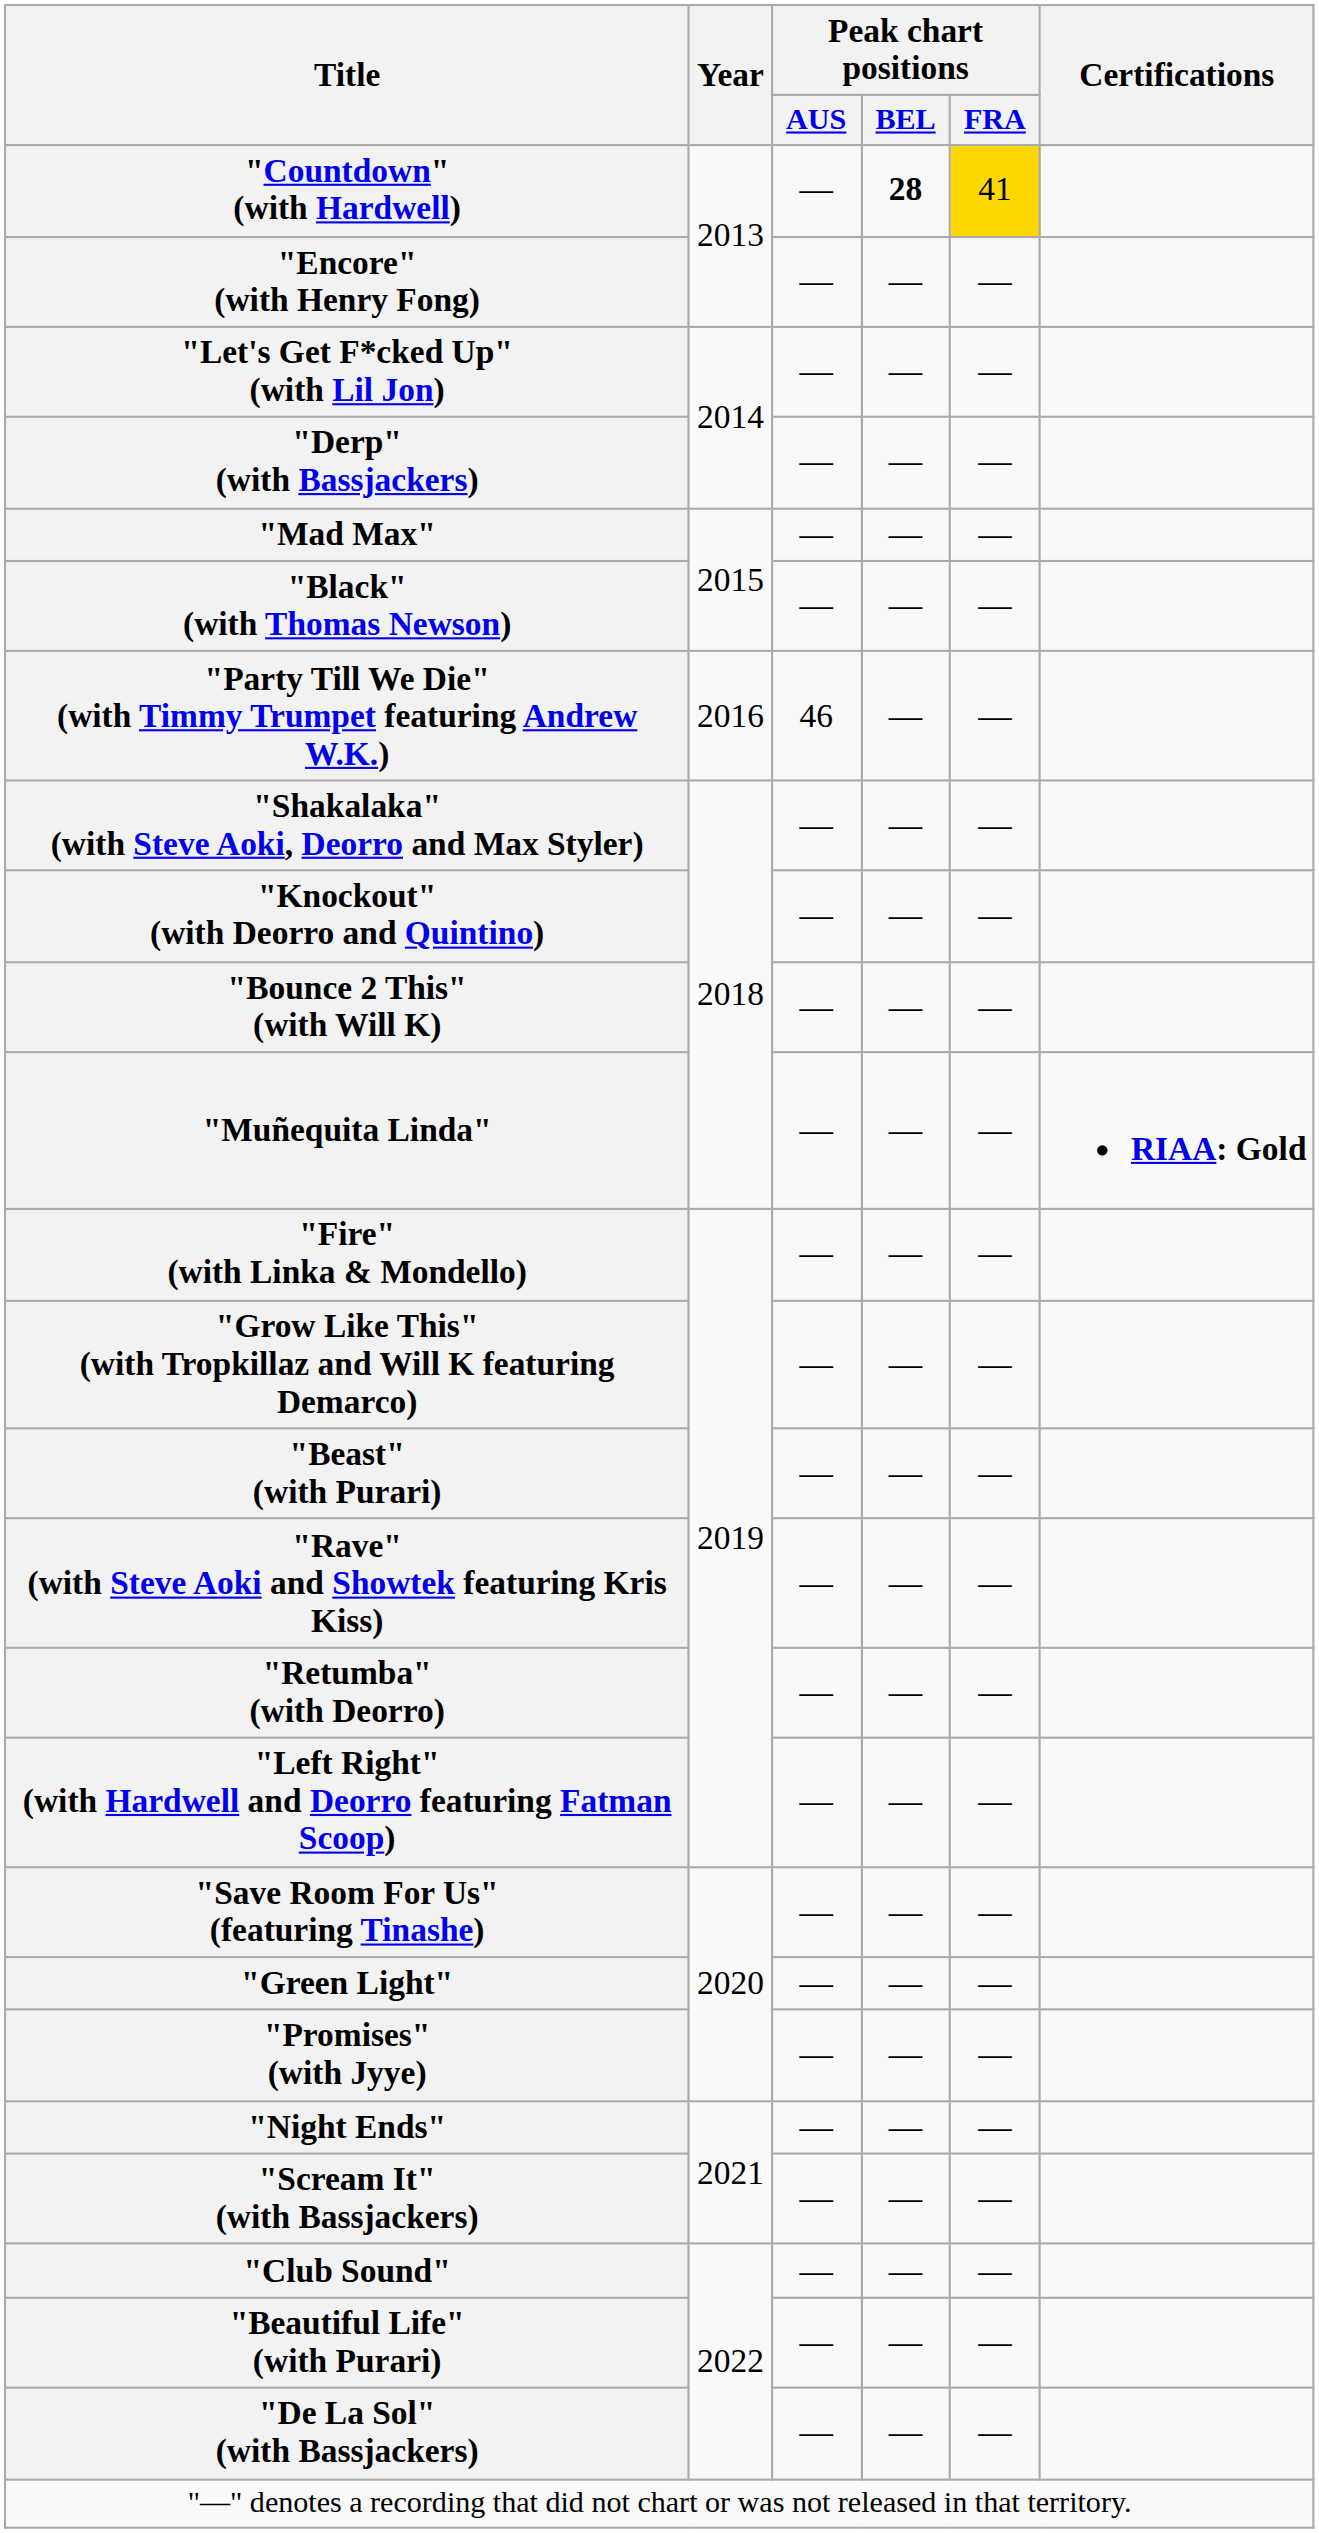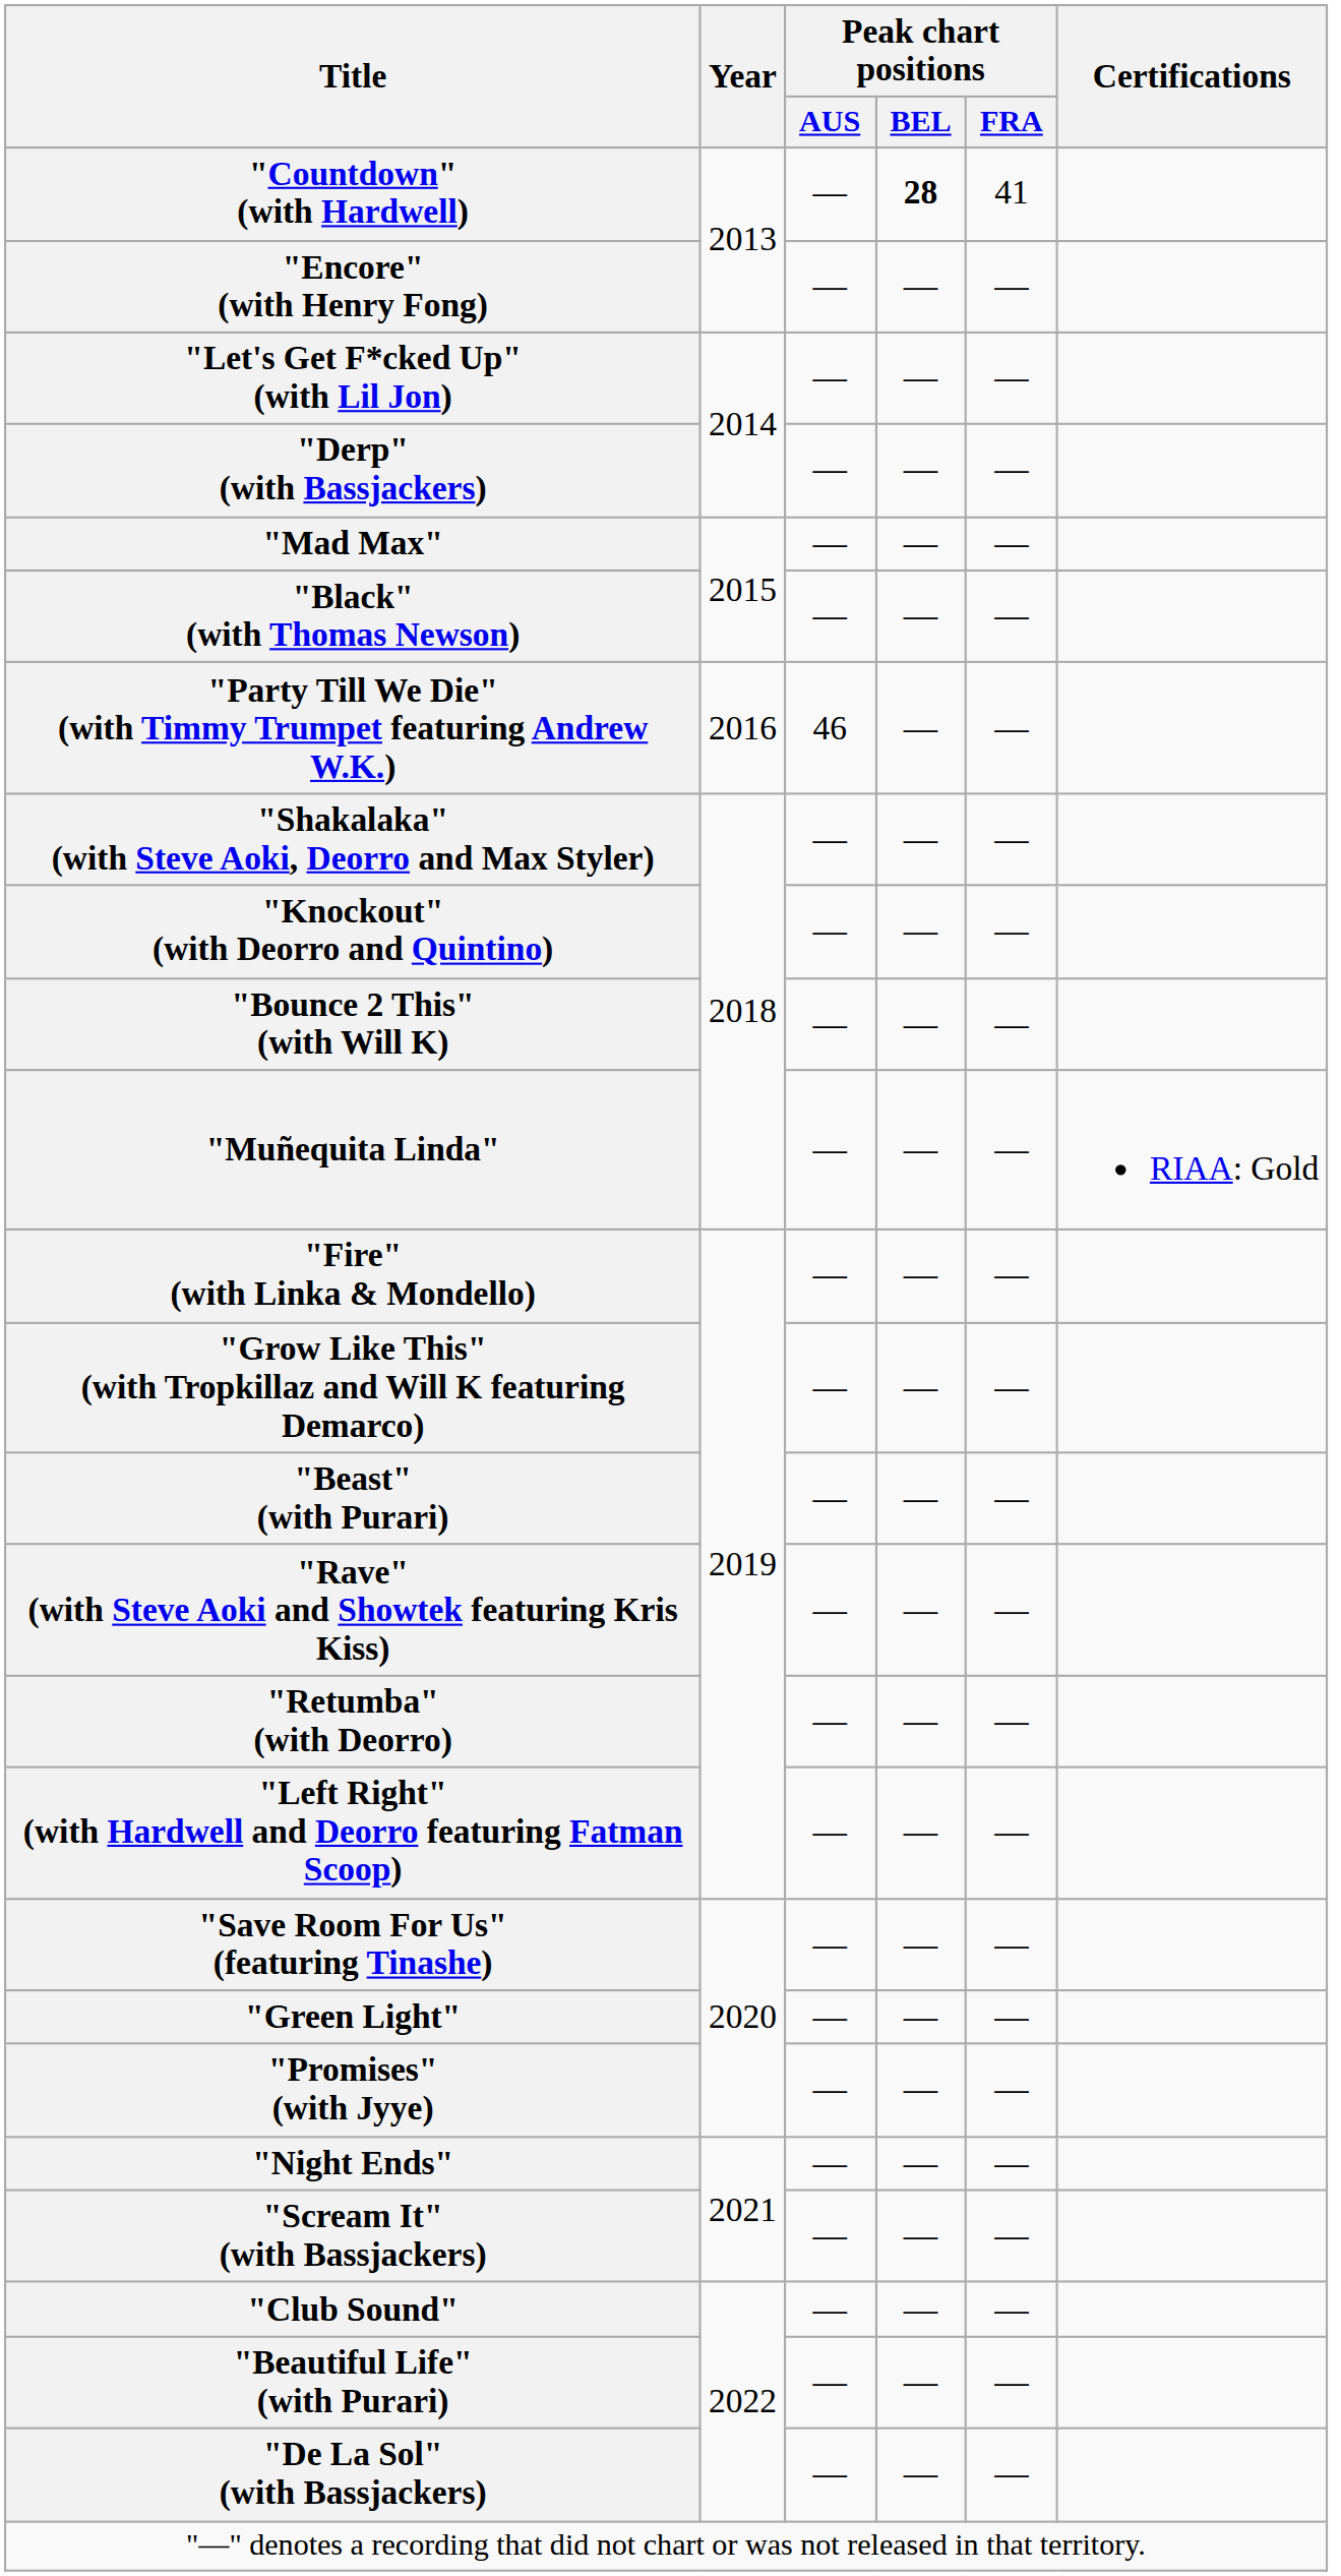"Countdown" (with Hardwell) | Peak chart positions / FRA: gold background -> no background
"Muñequita Linda" | Certifications: bold -> normal
